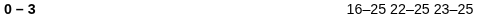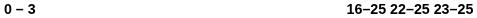row 1 | column 2: normal -> bold
